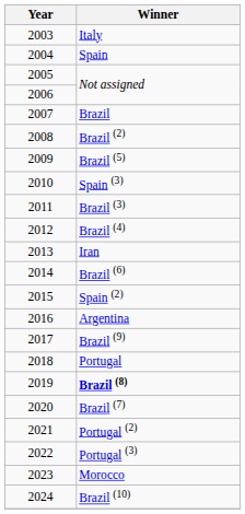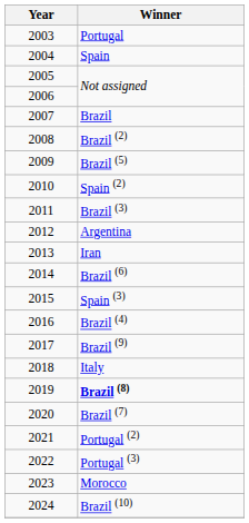row 2 | Winner: Italy -> Portugal
row 9 | Winner: Spain (3) -> Spain (2)
row 11 | Winner: Brazil (4) -> Argentina
row 14 | Winner: Spain (2) -> Spain (3)
row 15 | Winner: Argentina -> Brazil (4)
row 17 | Winner: Portugal -> Italy
